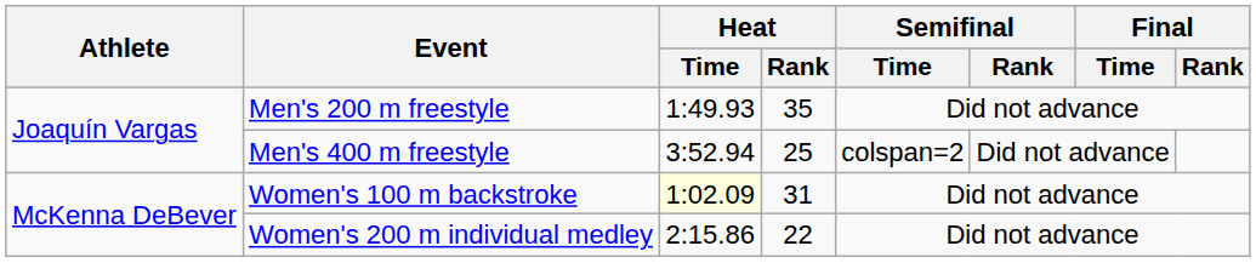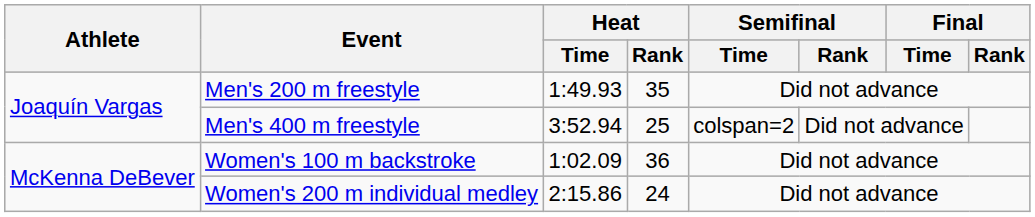Women's 100 m backstroke | Heat / Time: lightyellow background -> no background
Women's 100 m backstroke | Heat / Rank: 31 -> 36
Women's 200 m individual medley | Heat / Rank: 22 -> 24
